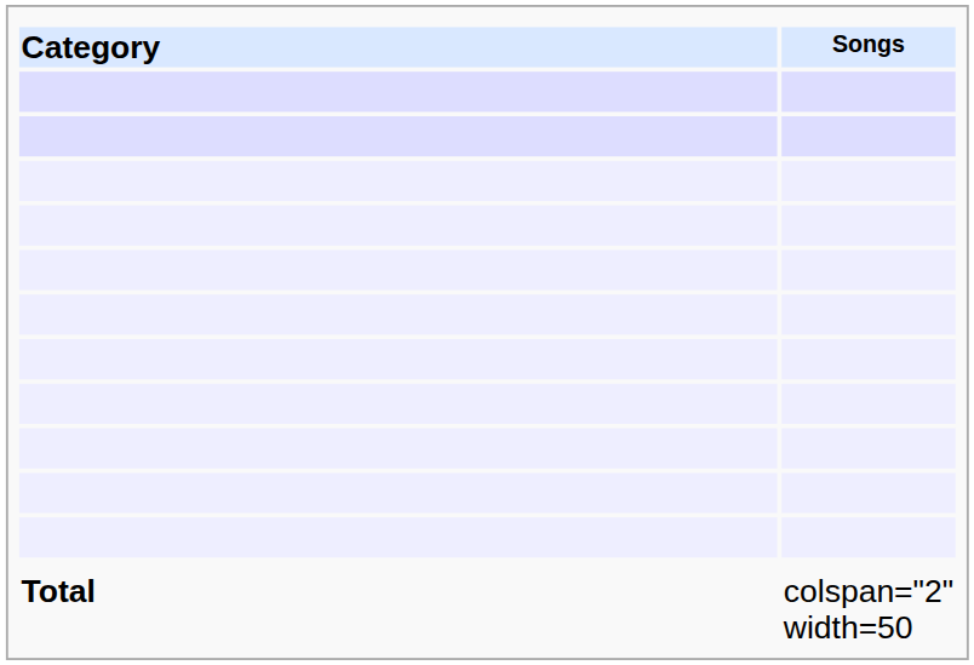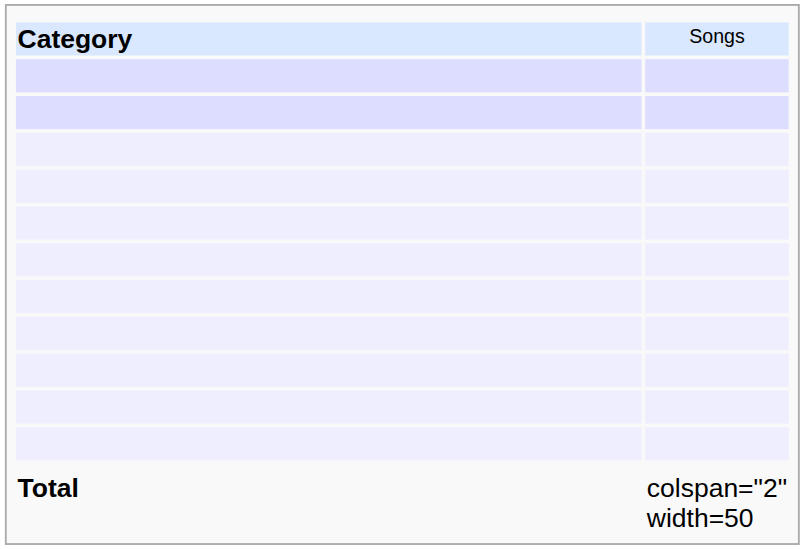row 1 | column 2: bold -> normal
